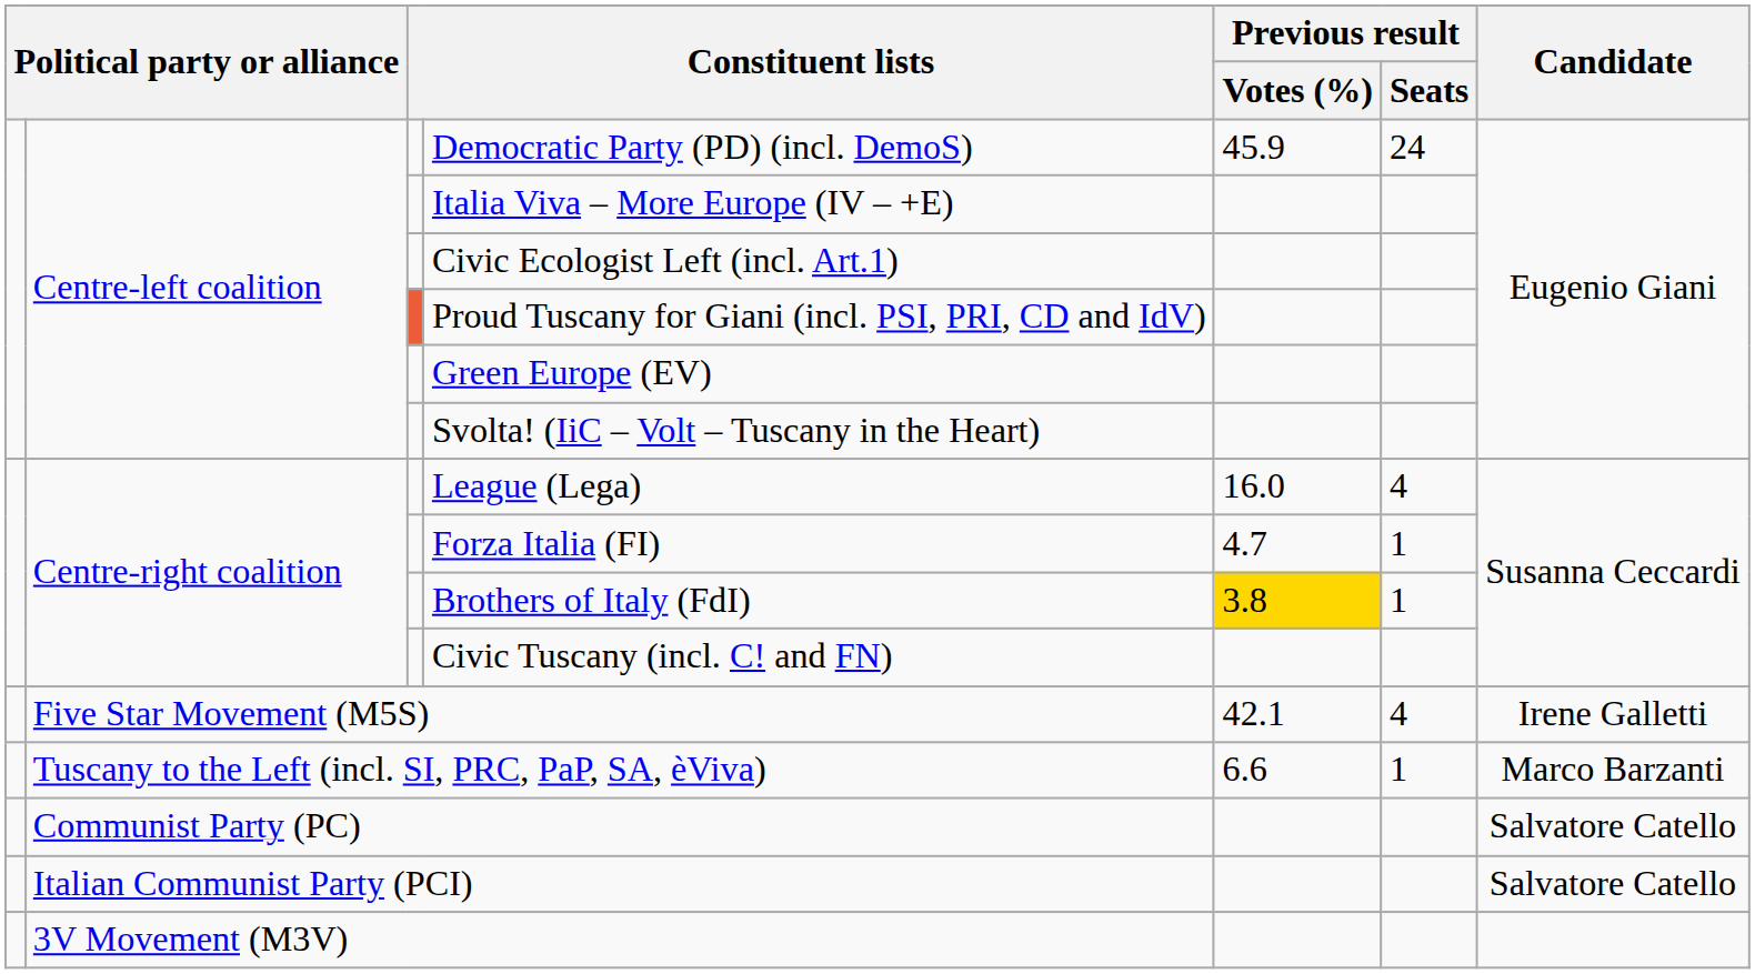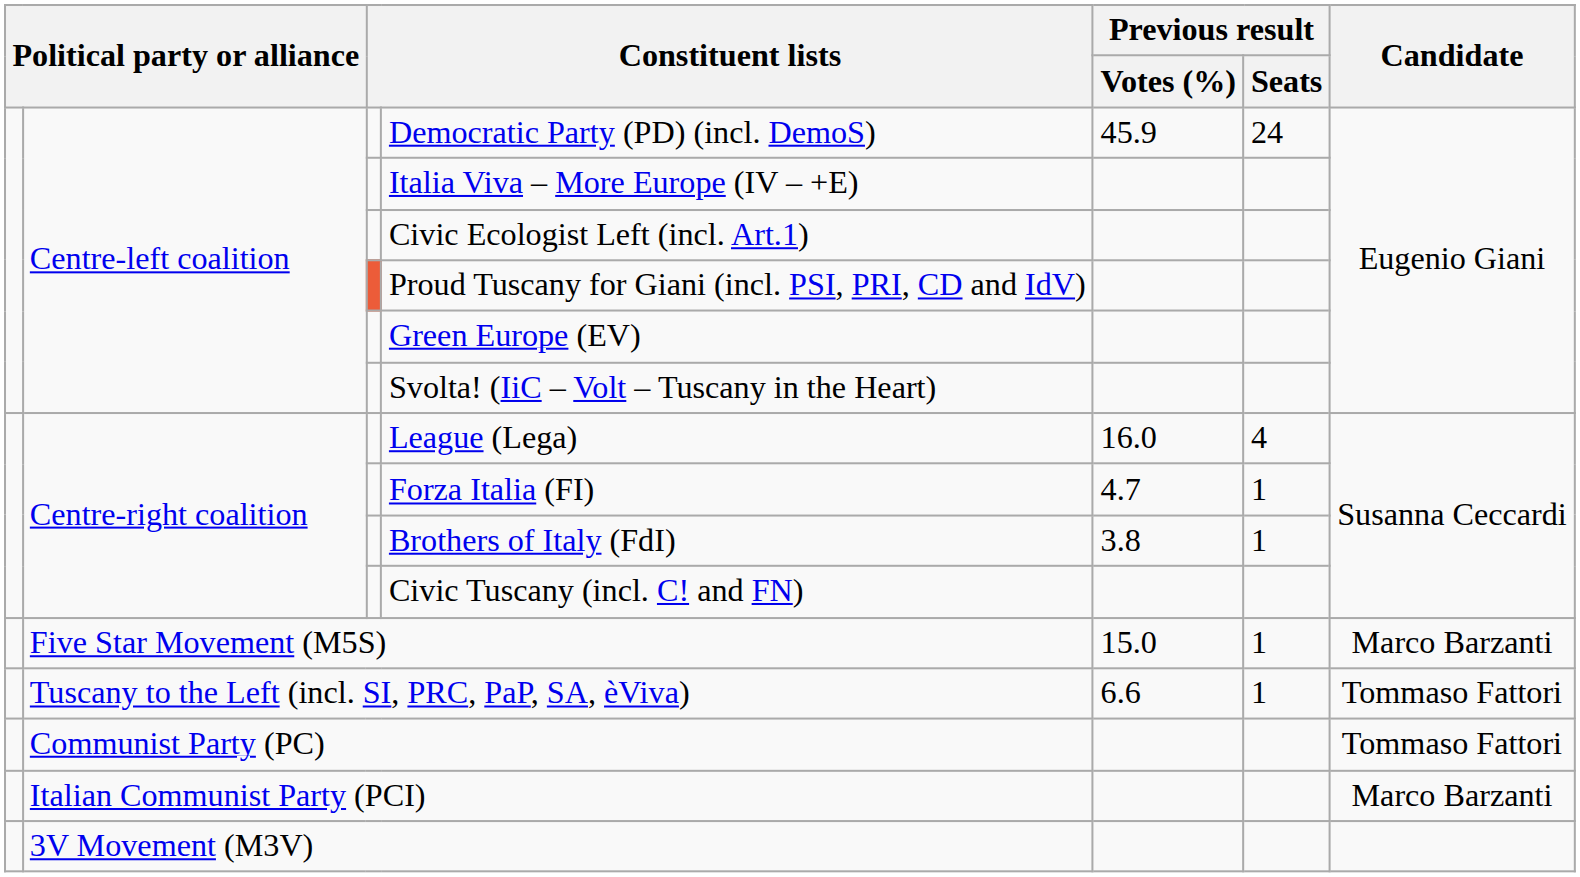Brothers of Italy (FdI) | Previous result / Votes (%): gold background -> no background
Five Star Movement (M5S) | Previous result / Votes (%): 42.1 -> 15.0
Five Star Movement (M5S) | Previous result / Seats: 4 -> 1
Five Star Movement (M5S) | Candidate: Irene Galletti -> Marco Barzanti
Tuscany to the Left (incl. SI, PRC, PaP, SA, èViva) | Candidate: Marco Barzanti -> Tommaso Fattori
Communist Party (PC) | Candidate: Salvatore Catello -> Tommaso Fattori
Italian Communist Party (PCI) | Candidate: Salvatore Catello -> Marco Barzanti
